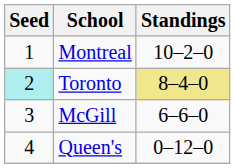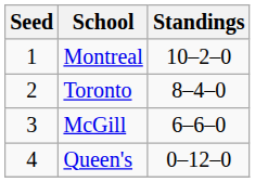Toronto | Seed: paleturquoise background -> no background
Toronto | Standings: khaki background -> no background
